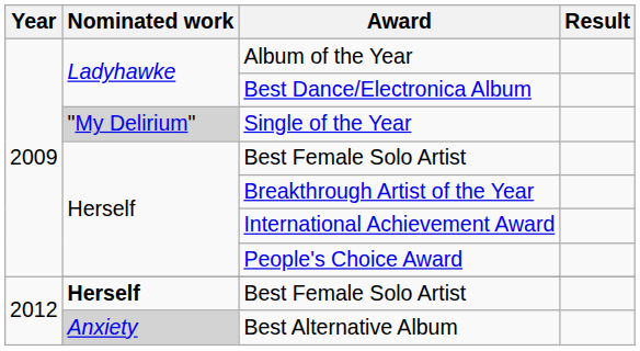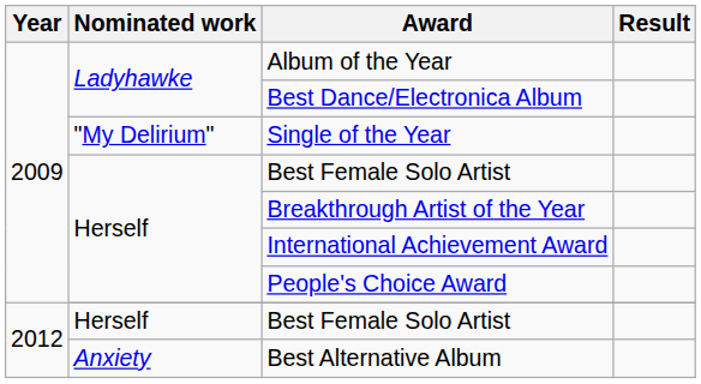Single of the Year | Nominated work: lightgrey background -> no background
2012 / Best Female Solo Artist | Nominated work: bold -> normal
Best Alternative Album | Nominated work: lightgrey background -> no background
